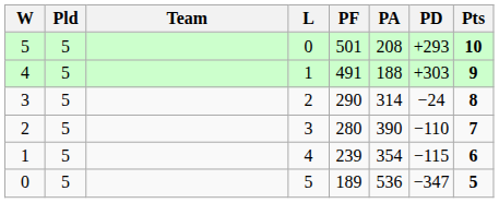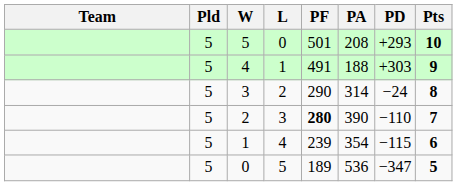columns swapped: Team <-> W
row 5 | PF: normal -> bold
